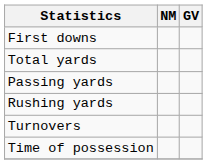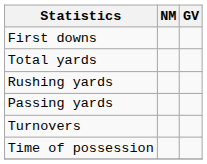rows swapped: Rushing yards <-> Passing yards
